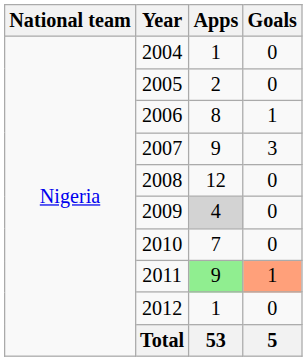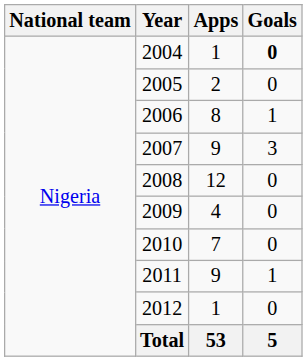2004 | Goals: normal -> bold
2009 | Apps: lightgrey background -> no background
2011 | Apps: lightgreen background -> no background
2011 | Goals: lightsalmon background -> no background
